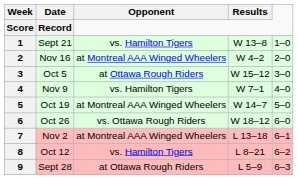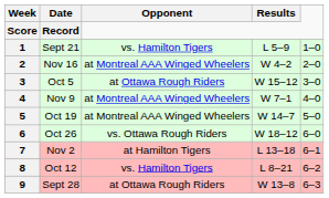1 | Results: W 13–8 -> L 5–9
4 | Opponent: vs. Hamilton Tigers -> at Montreal AAA Winged Wheelers
7 | Opponent: at Montreal AAA Winged Wheelers -> at Hamilton Tigers
9 | Results: L 5–9 -> W 13–8
